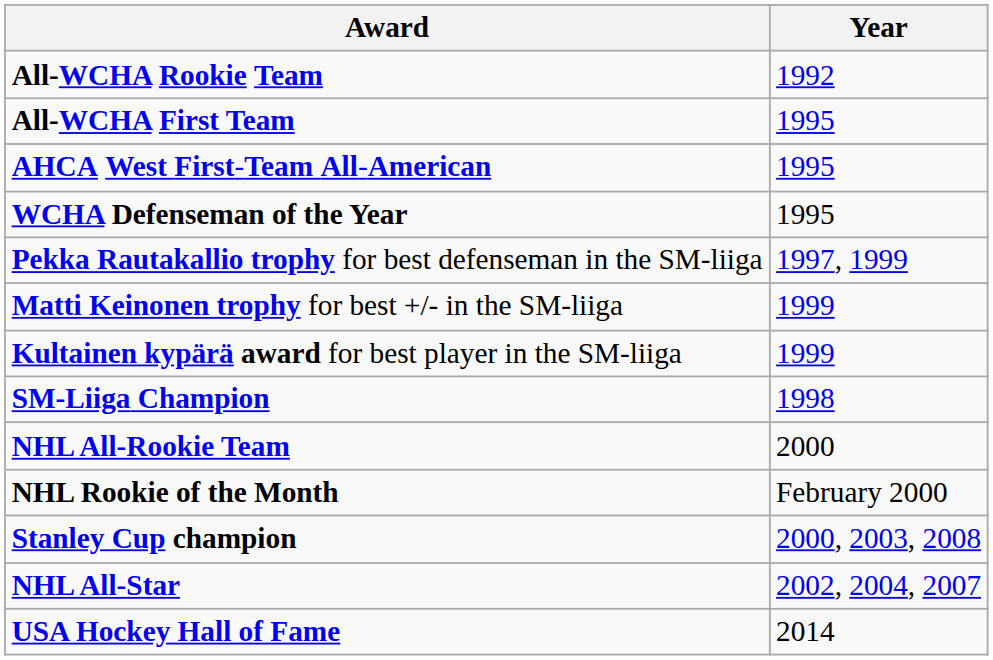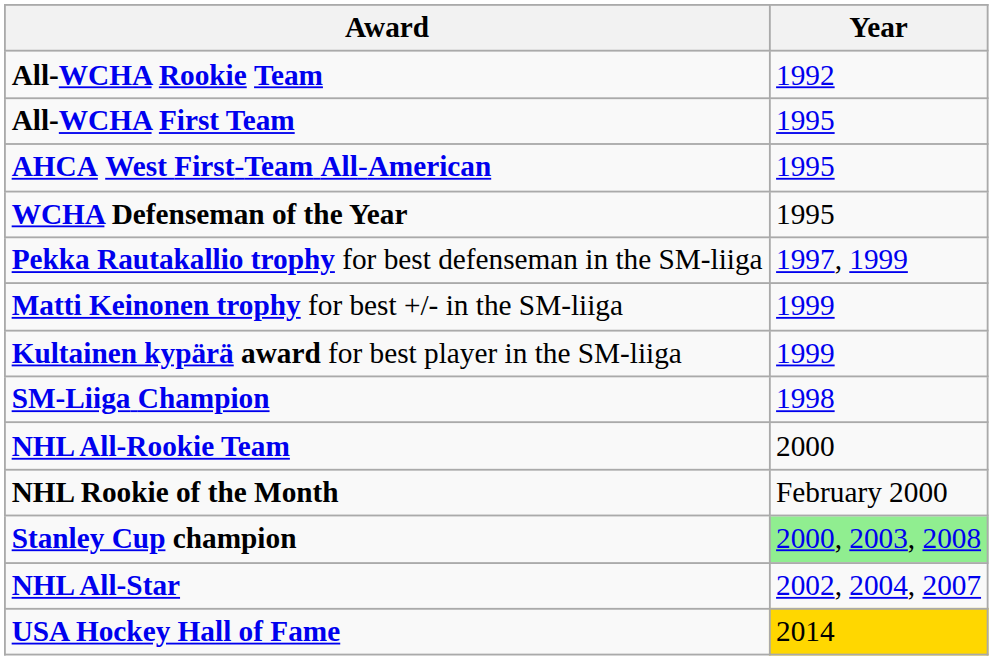Stanley Cup champion | Year: no background -> lightgreen background
USA Hockey Hall of Fame | Year: no background -> gold background
